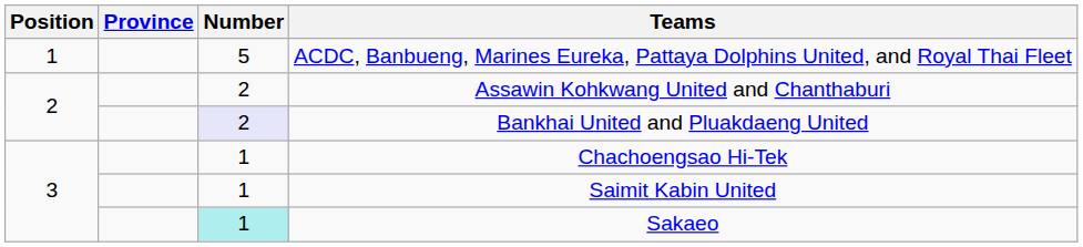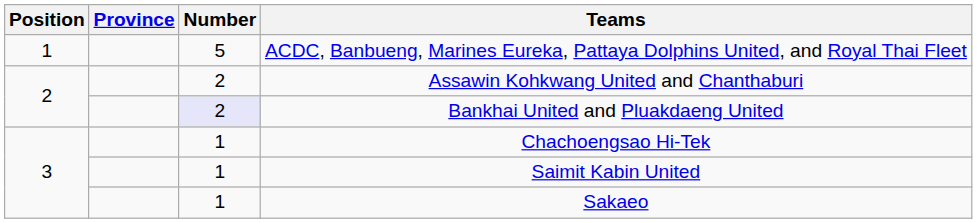Sakaeo | Number: paleturquoise background -> no background
